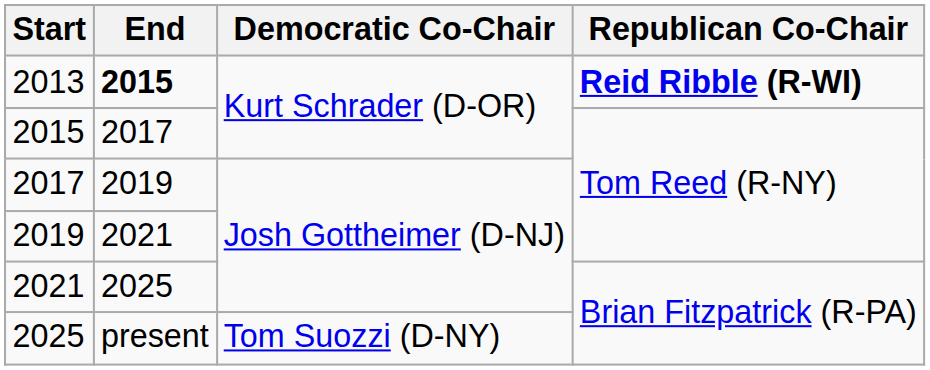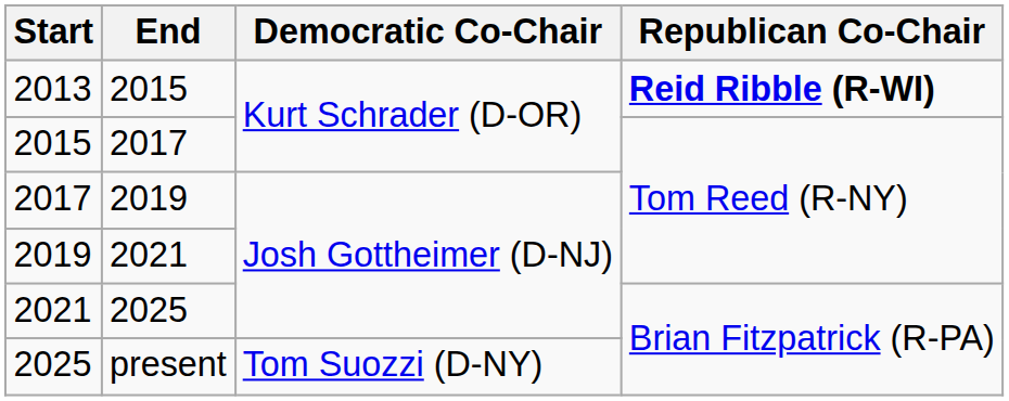2013 | End: bold -> normal
